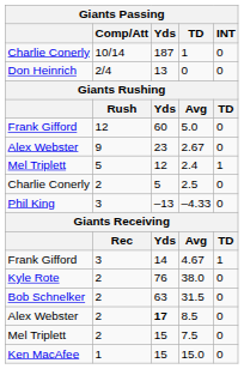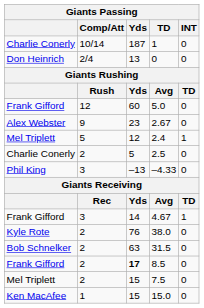8.5 | column 1: Alex Webster -> Frank Gifford
